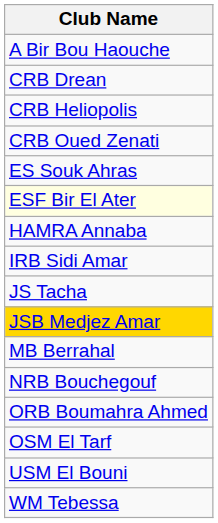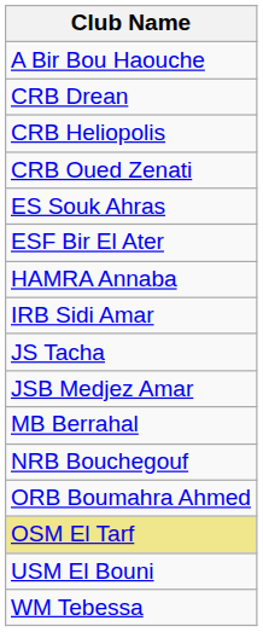row 7 | column 1: lightyellow background -> no background
row 11 | column 1: gold background -> no background
row 15 | column 1: no background -> khaki background
